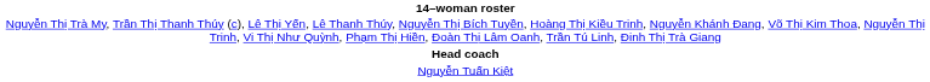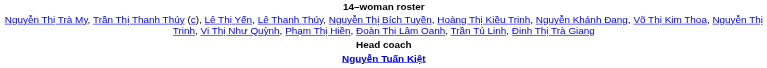row 4 | column 1: normal -> bold
